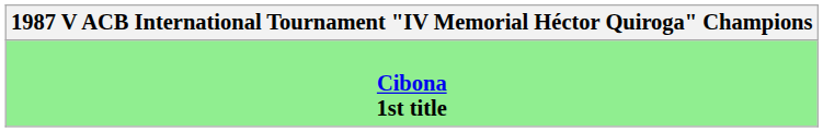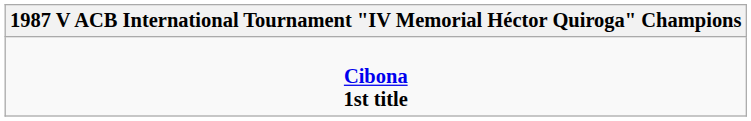row 2 | column 1: lightgreen background -> no background
